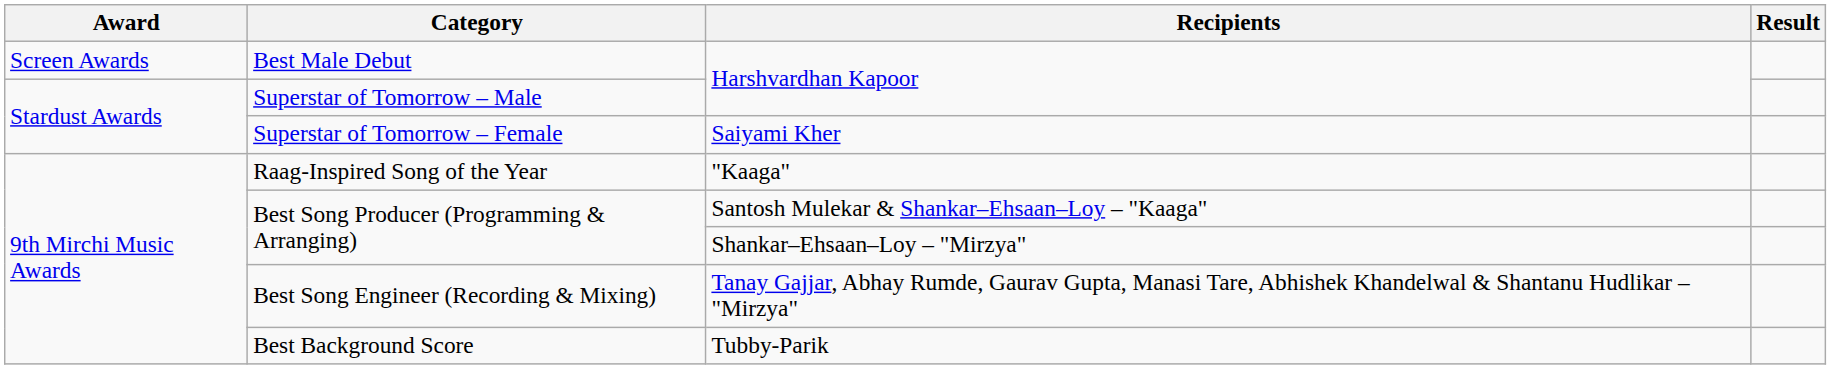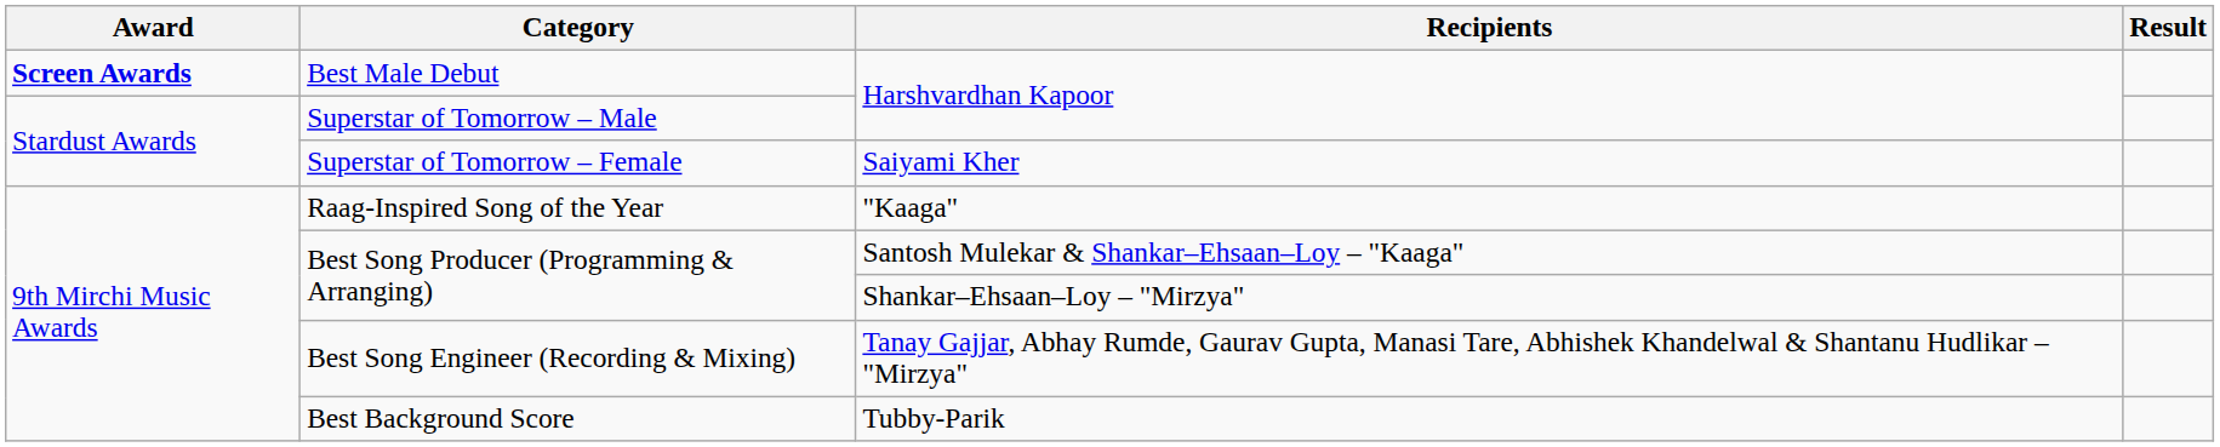Best Male Debut | Award: normal -> bold
